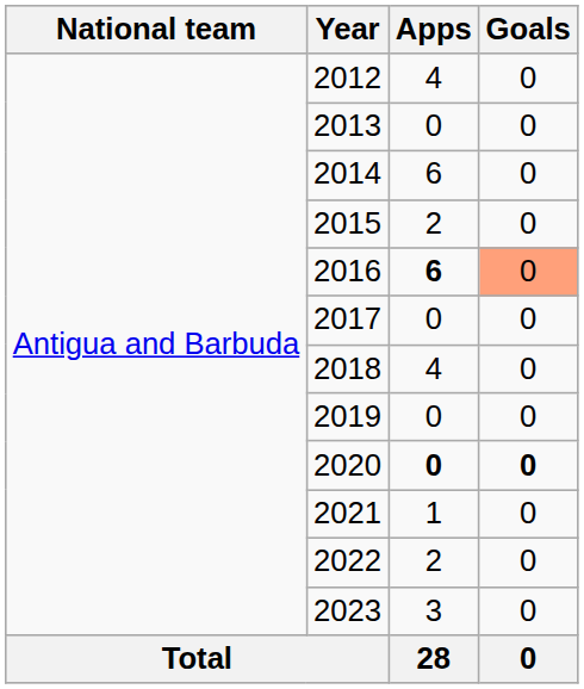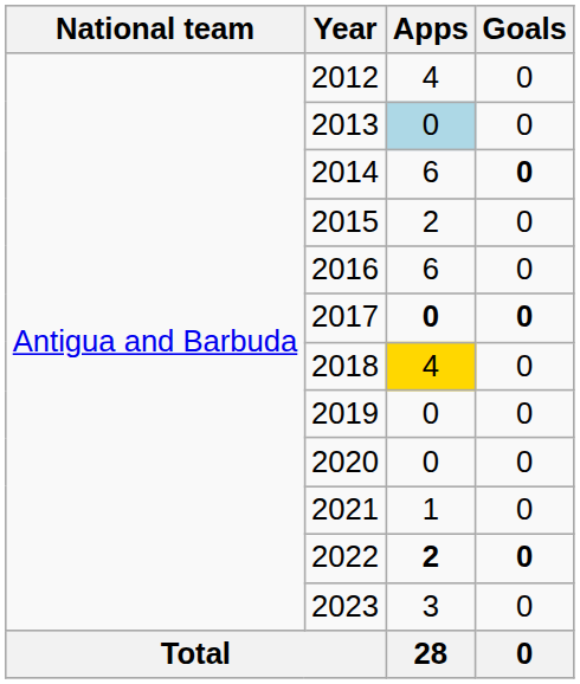2013 | Apps: no background -> lightblue background
2014 | Goals: normal -> bold
2016 | Apps: bold -> normal
2016 | Goals: lightsalmon background -> no background
2017 | Apps: normal -> bold
2017 | Goals: normal -> bold
2018 | Apps: no background -> gold background
2020 | Apps: bold -> normal
2020 | Goals: bold -> normal
2022 | Apps: normal -> bold
2022 | Goals: normal -> bold
